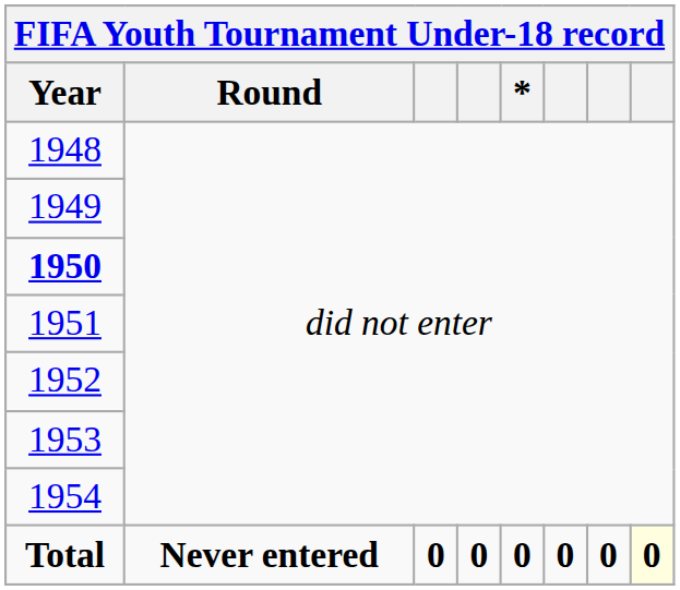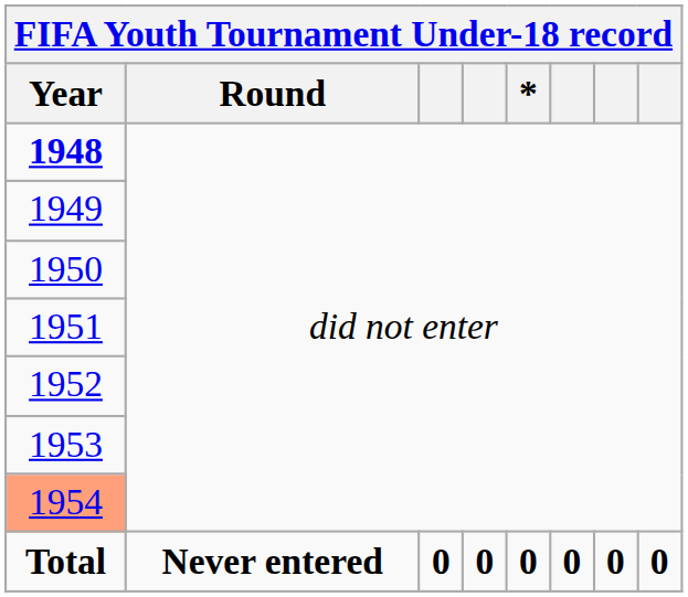1948 | Year: normal -> bold
1950 | Year: bold -> normal
1954 | Year: no background -> lightsalmon background
Total | column 8: lightyellow background -> no background
